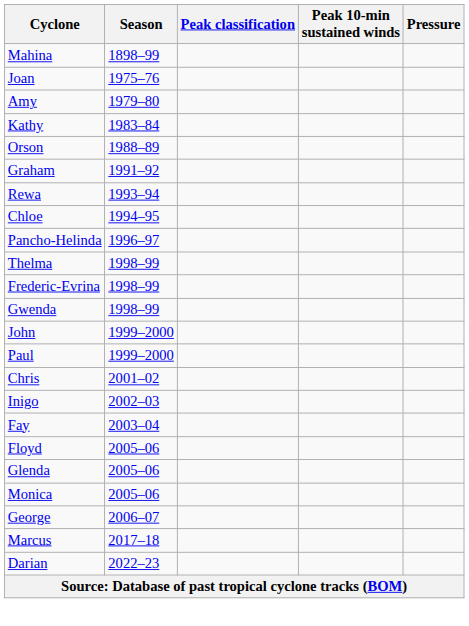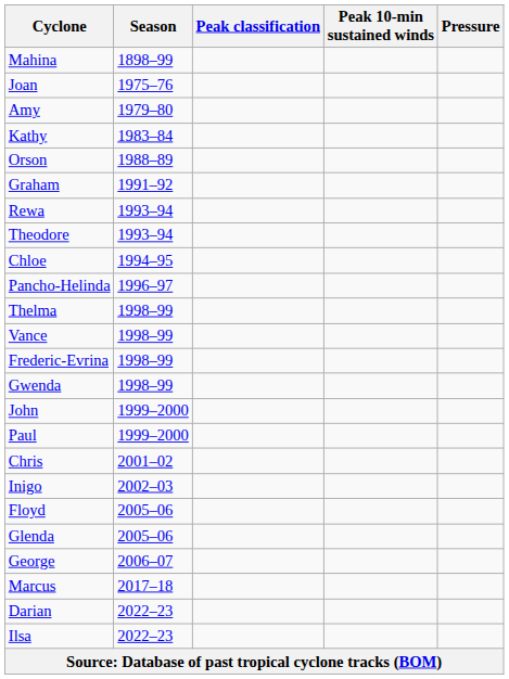+ row: Theodore | 1993–94
+ row: Vance | 1998–99
- row: Fay | 2003–04
- row: Monica | 2005–06
+ row: Ilsa | 2022–23
